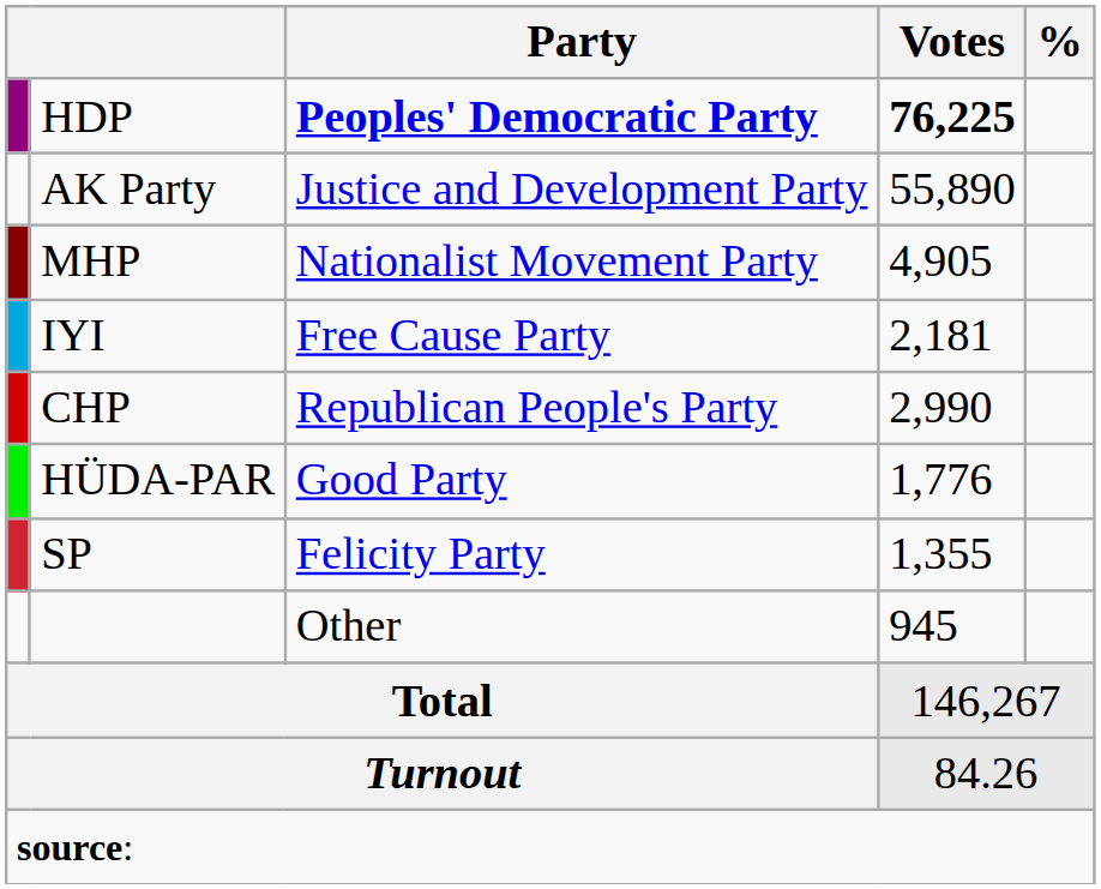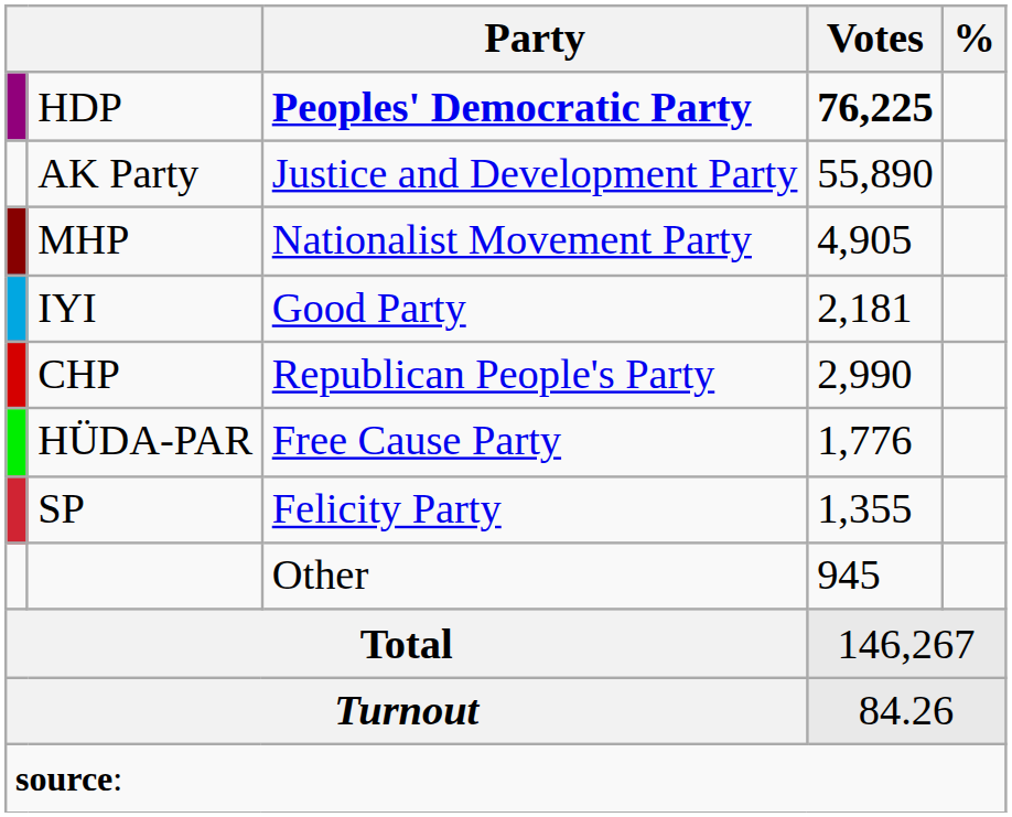IYI | Party: Free Cause Party -> Good Party
HÜDA-PAR | Party: Good Party -> Free Cause Party
